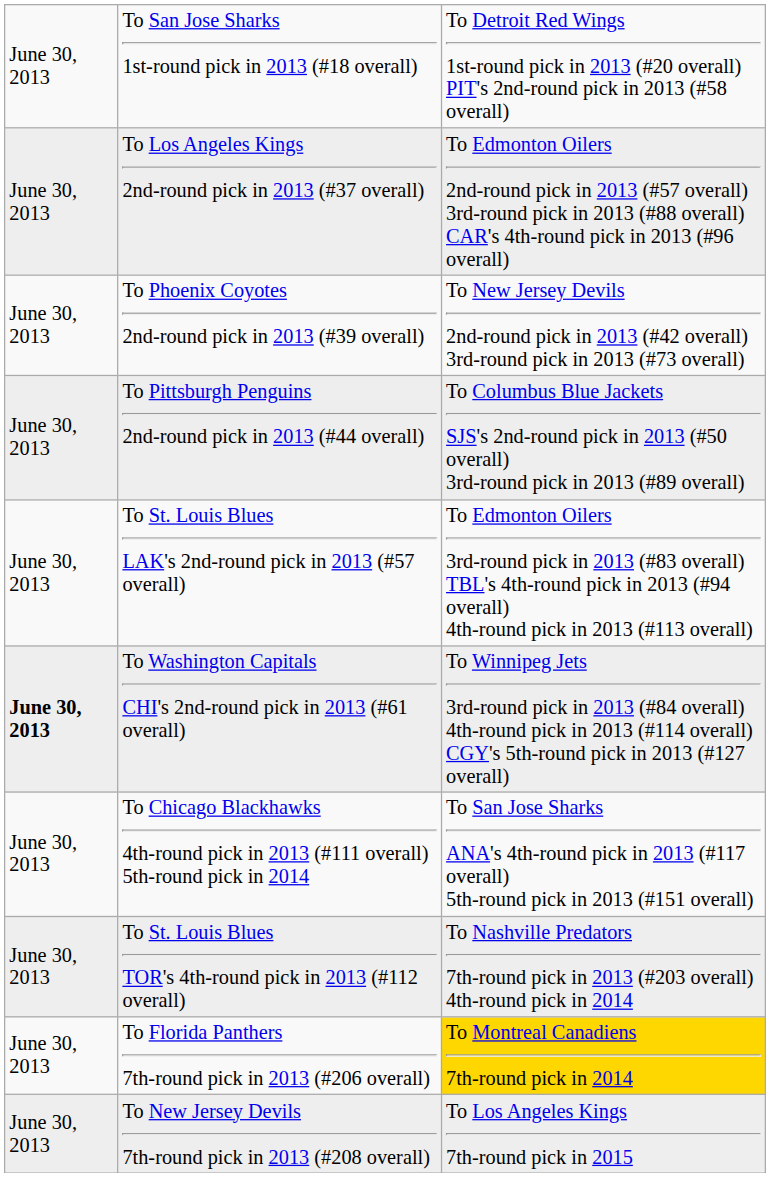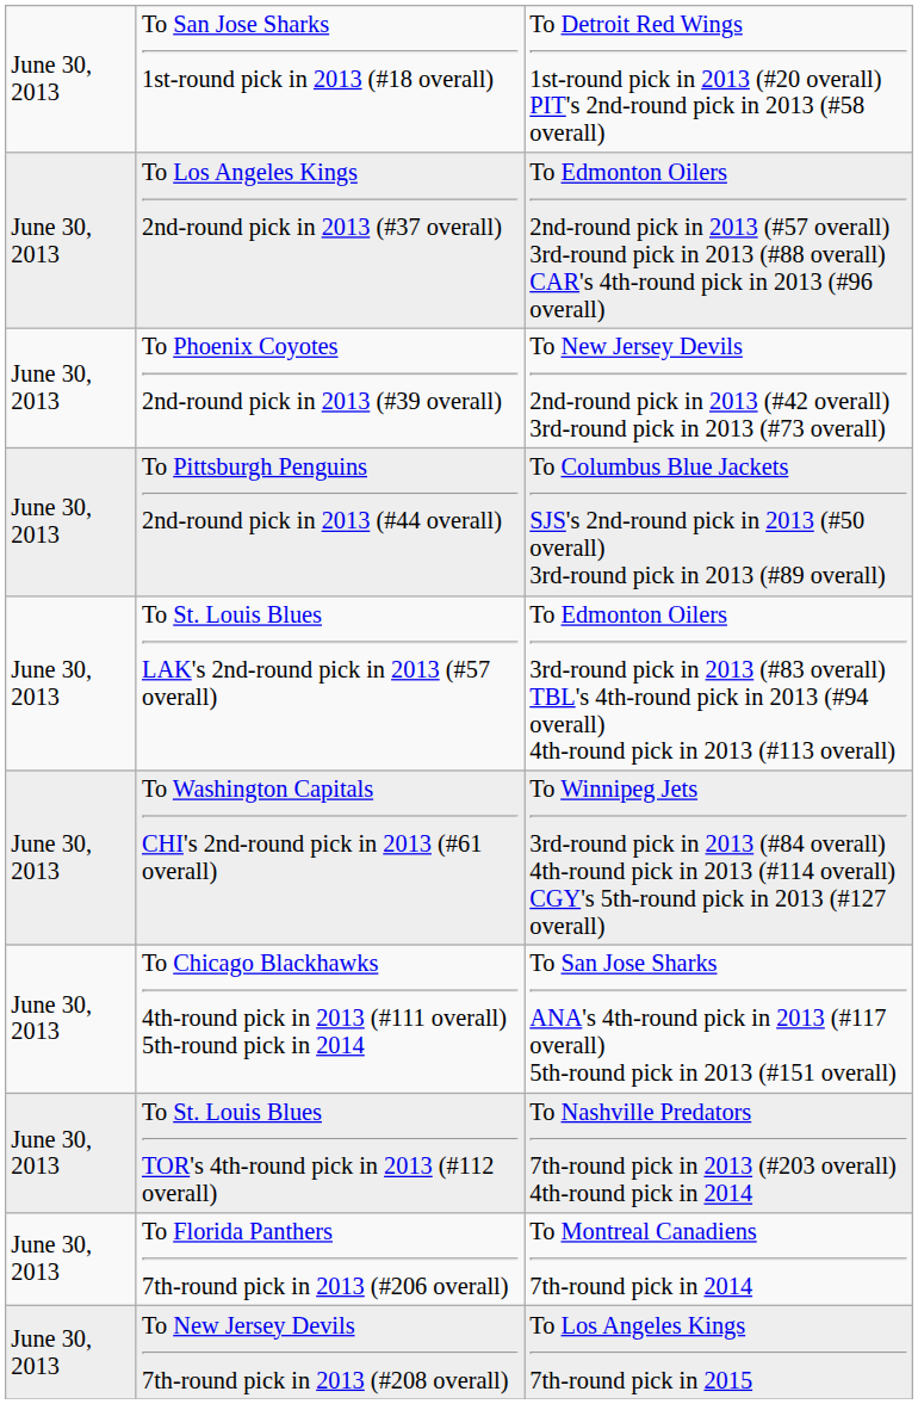row 6 | column 1: bold -> normal
row 9 | column 3: gold background -> no background
